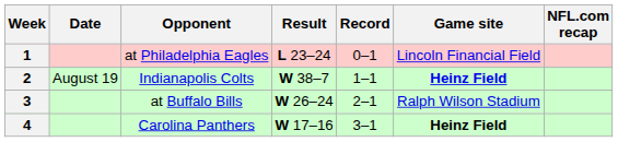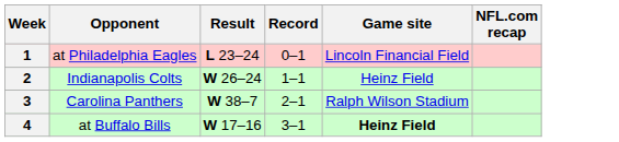- column: Date | August 19
2 | Result: W 38–7 -> W 26–24
2 | Game site: bold -> normal
3 | Opponent: at Buffalo Bills -> Carolina Panthers
3 | Result: W 26–24 -> W 38–7
4 | Opponent: Carolina Panthers -> at Buffalo Bills
